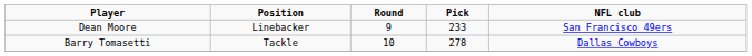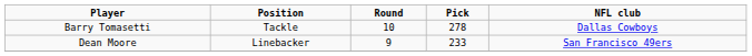rows swapped: Dean Moore <-> Barry Tomasetti
